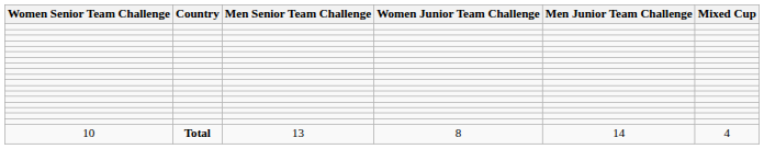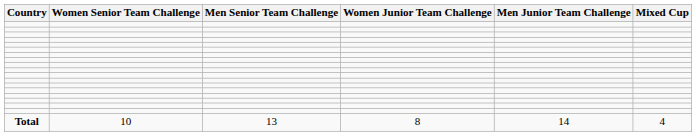columns swapped: Country <-> Women Senior Team Challenge
